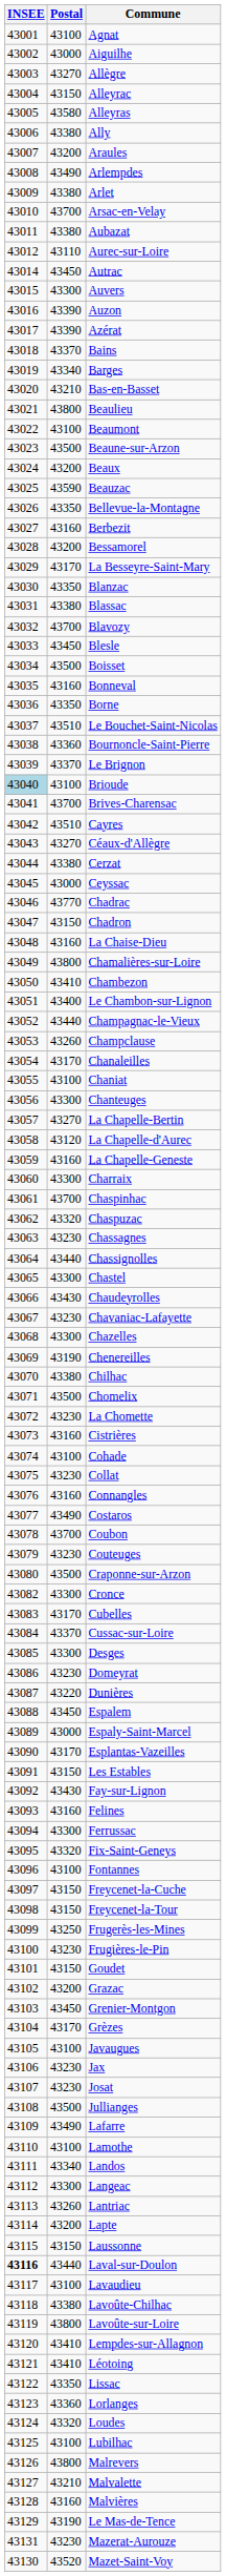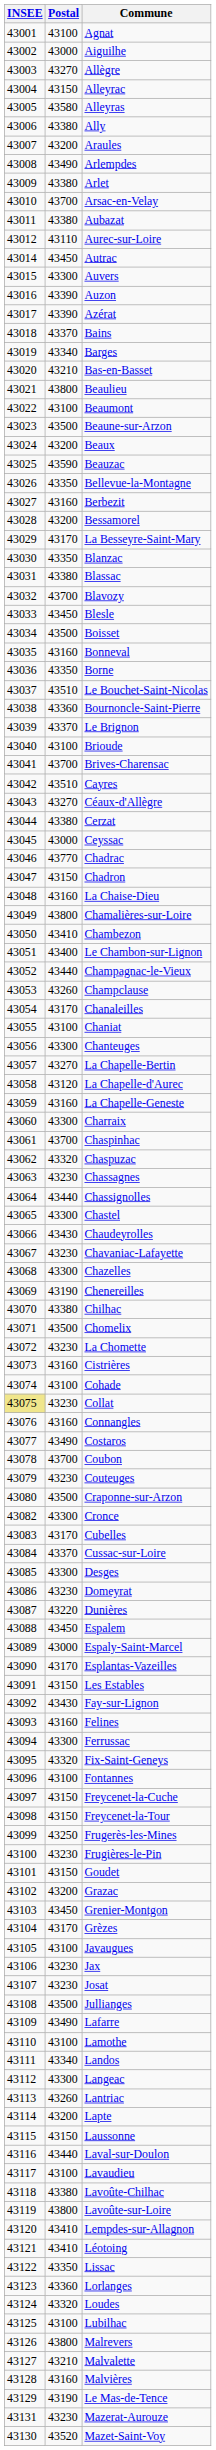Brioude | INSEE: lightblue background -> no background
Collat | INSEE: no background -> khaki background
Laval-sur-Doulon | INSEE: bold -> normal
